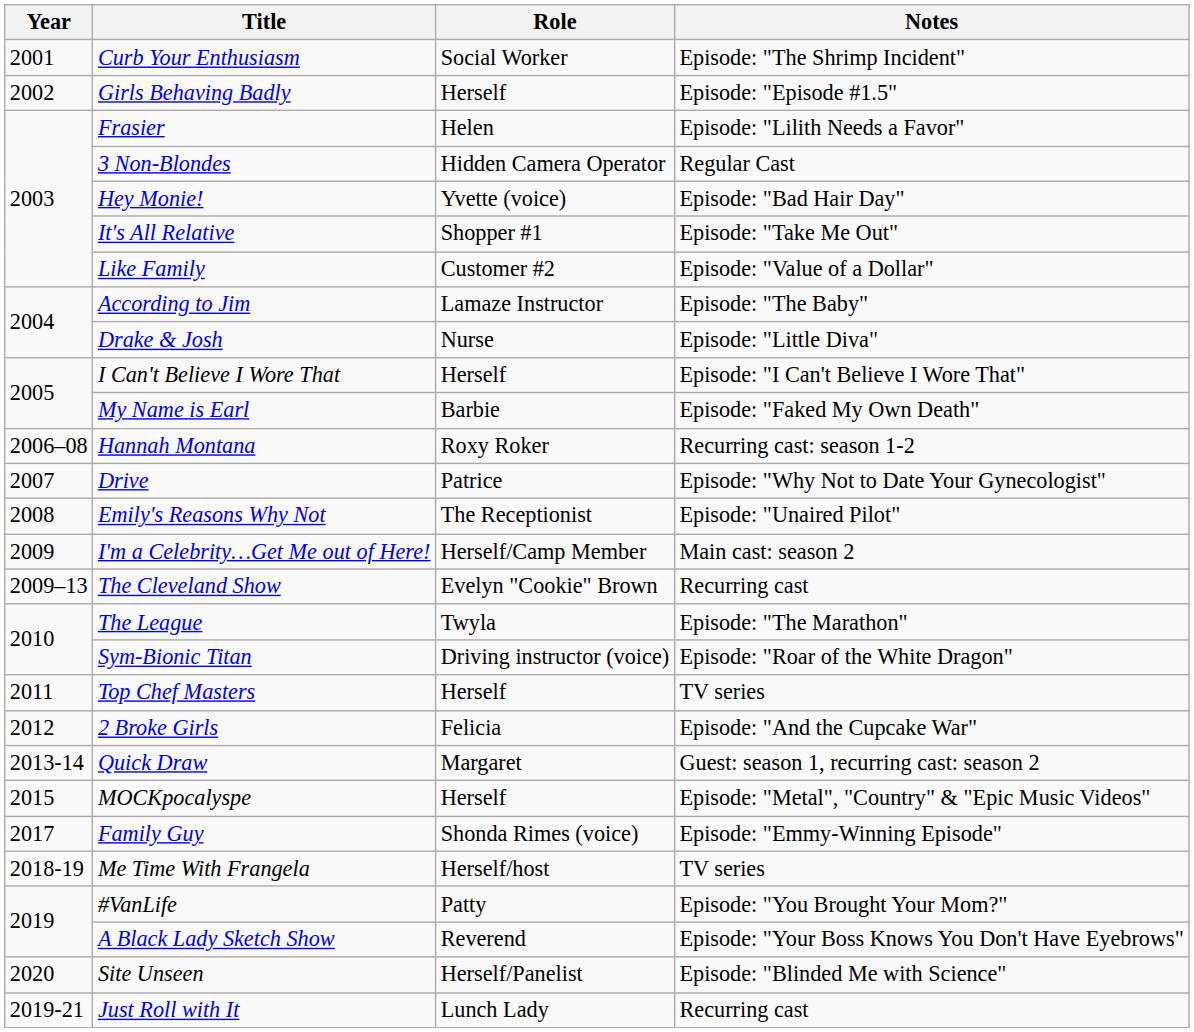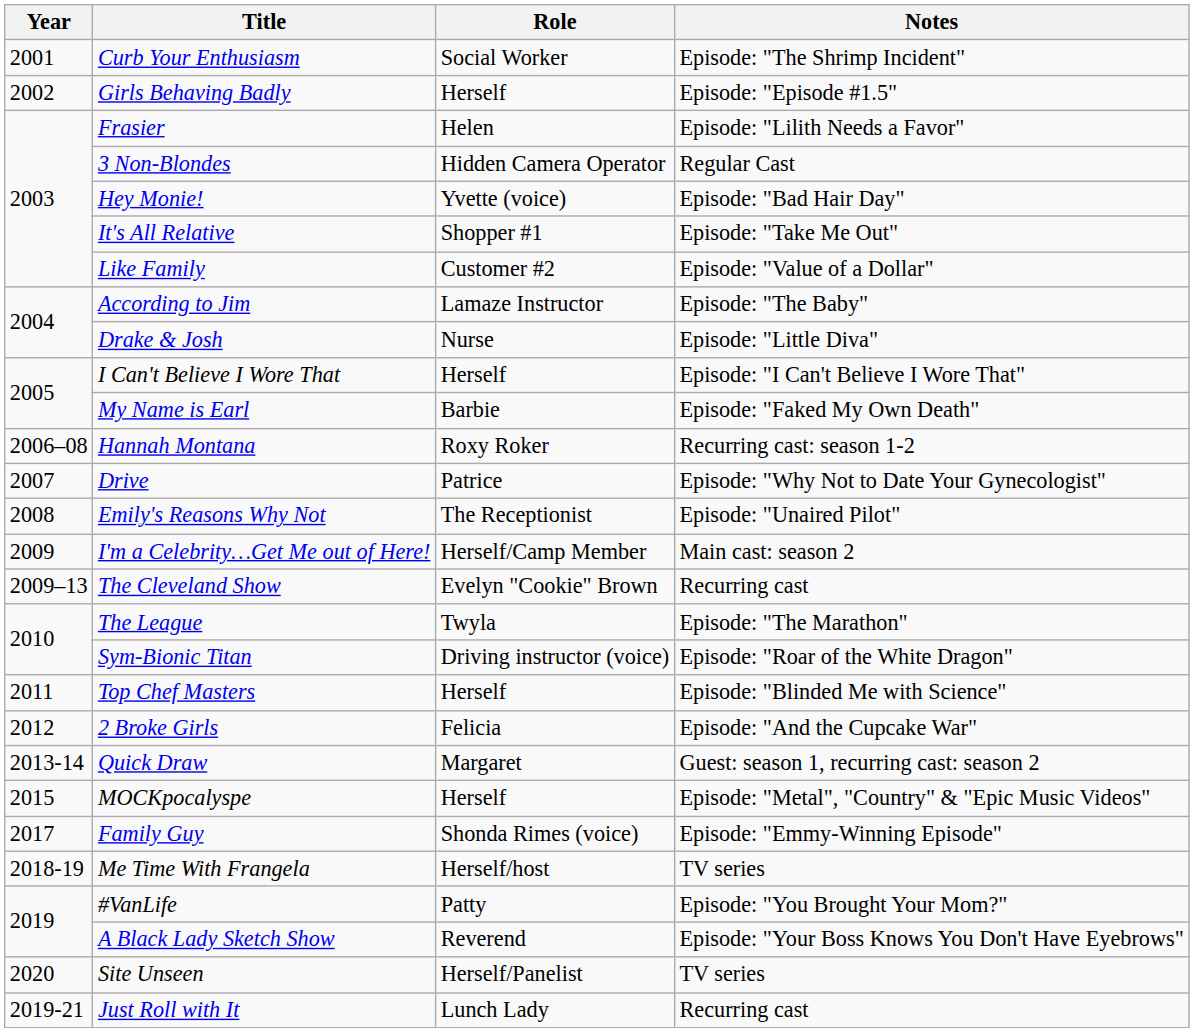Top Chef Masters | Notes: TV series -> Episode: "Blinded Me with Science"
Site Unseen | Notes: Episode: "Blinded Me with Science" -> TV series
